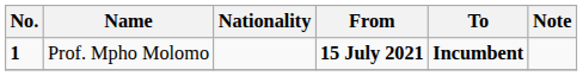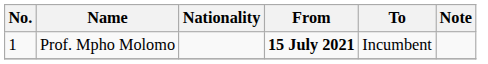Prof. Mpho Molomo | No.: bold -> normal
Prof. Mpho Molomo | To: bold -> normal
